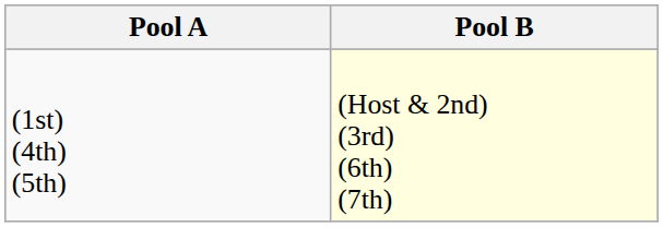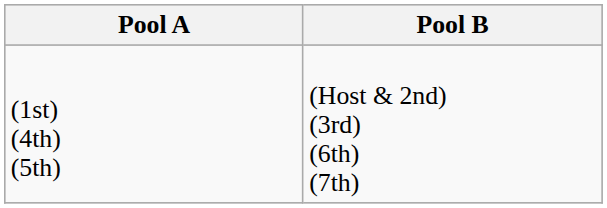(1st) (4th) (5th) | Pool B: lightyellow background -> no background
